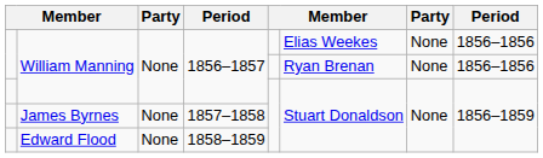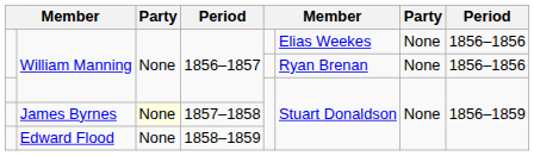James Byrnes | column 3: no background -> lightyellow background
